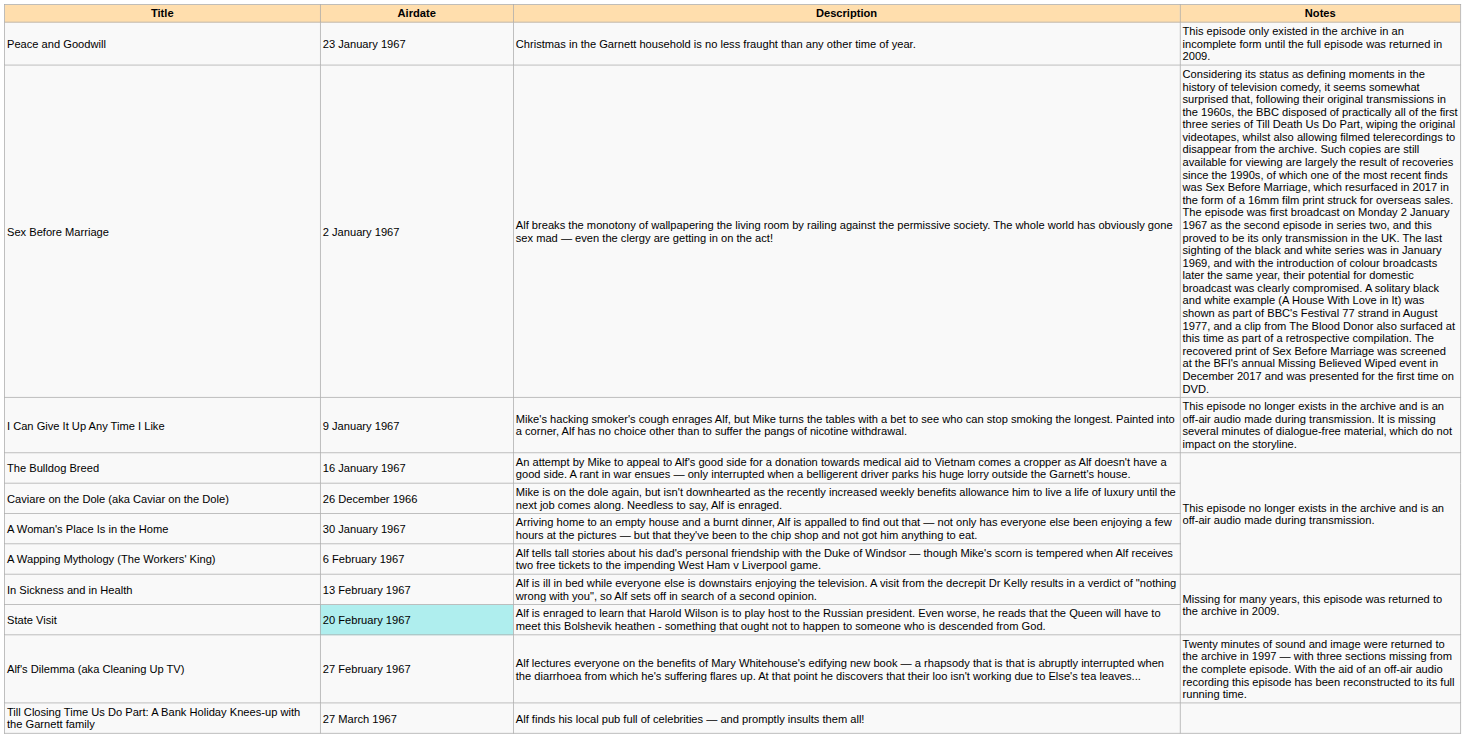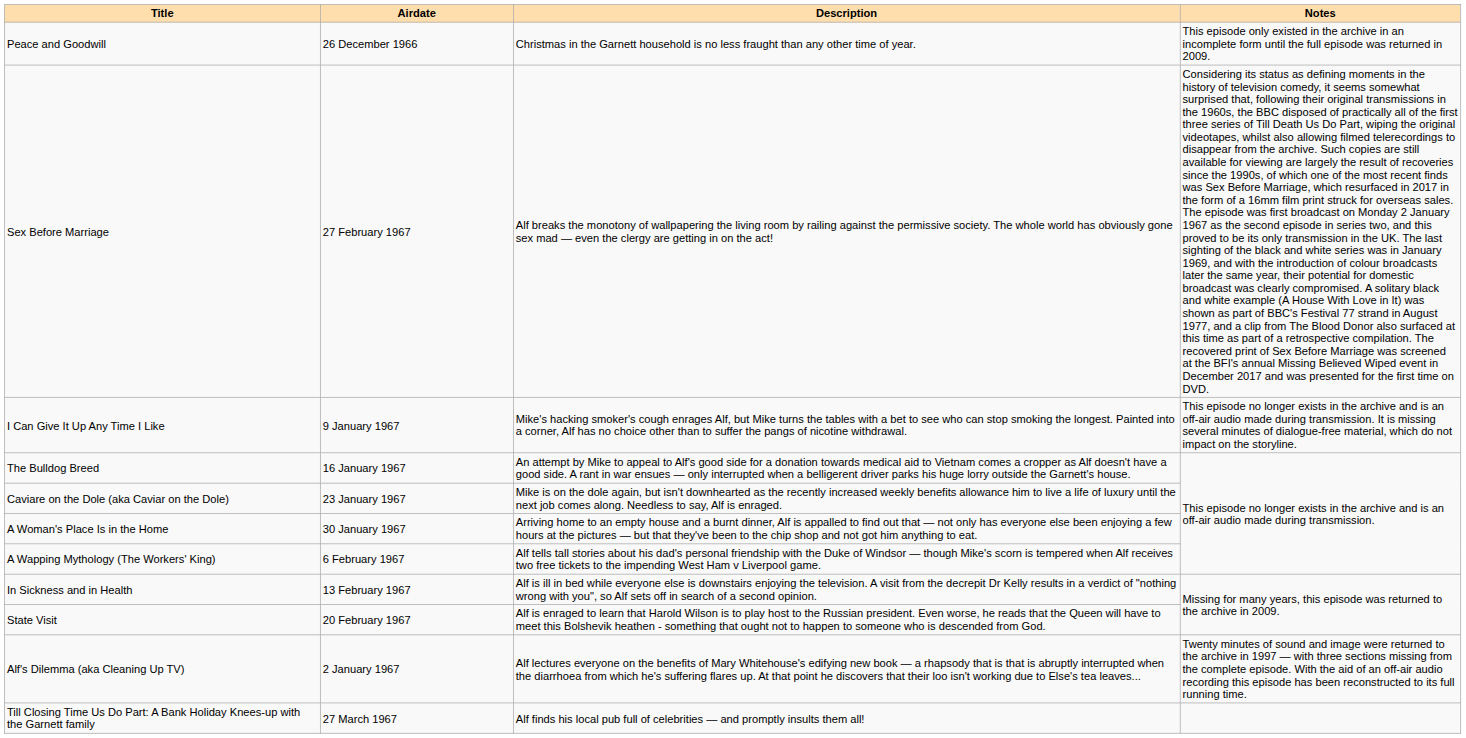Peace and Goodwill | Airdate: 23 January 1967 -> 26 December 1966
Sex Before Marriage | Airdate: 2 January 1967 -> 27 February 1967
Caviare on the Dole (aka Caviar on the Dole) | Airdate: 26 December 1966 -> 23 January 1967
State Visit | Airdate: paleturquoise background -> no background
Alf's Dilemma (aka Cleaning Up TV) | Airdate: 27 February 1967 -> 2 January 1967
